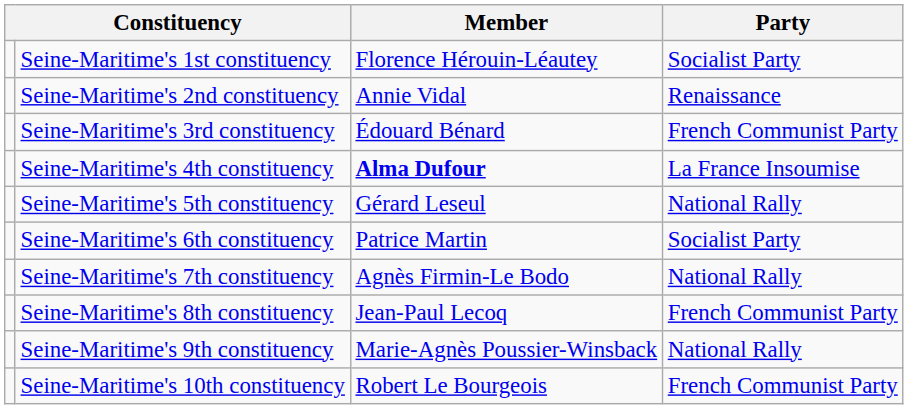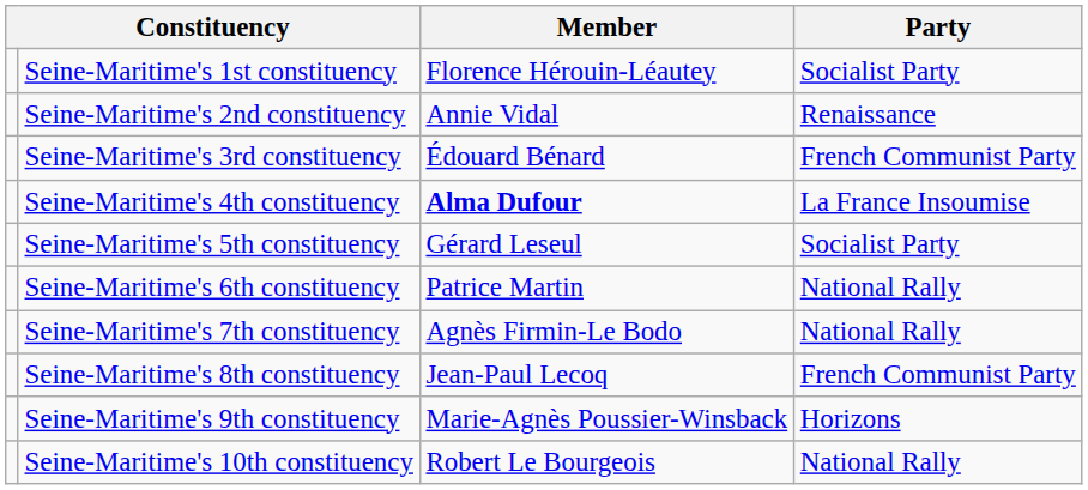Seine-Maritime's 5th constituency | Party: National Rally -> Socialist Party
Seine-Maritime's 6th constituency | Party: Socialist Party -> National Rally
Seine-Maritime's 9th constituency | Party: National Rally -> Horizons
Seine-Maritime's 10th constituency | Party: French Communist Party -> National Rally
